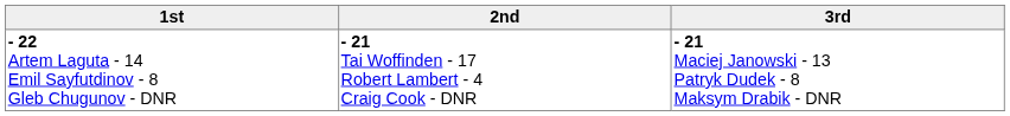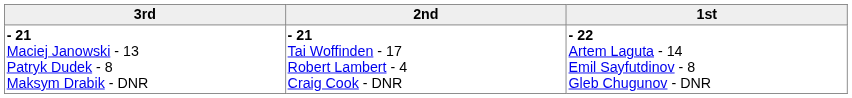columns swapped: 1st <-> 3rd
